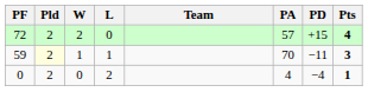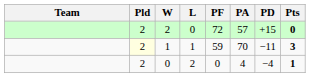columns swapped: Team <-> PF
row 2 | Pts: 4 -> 0
